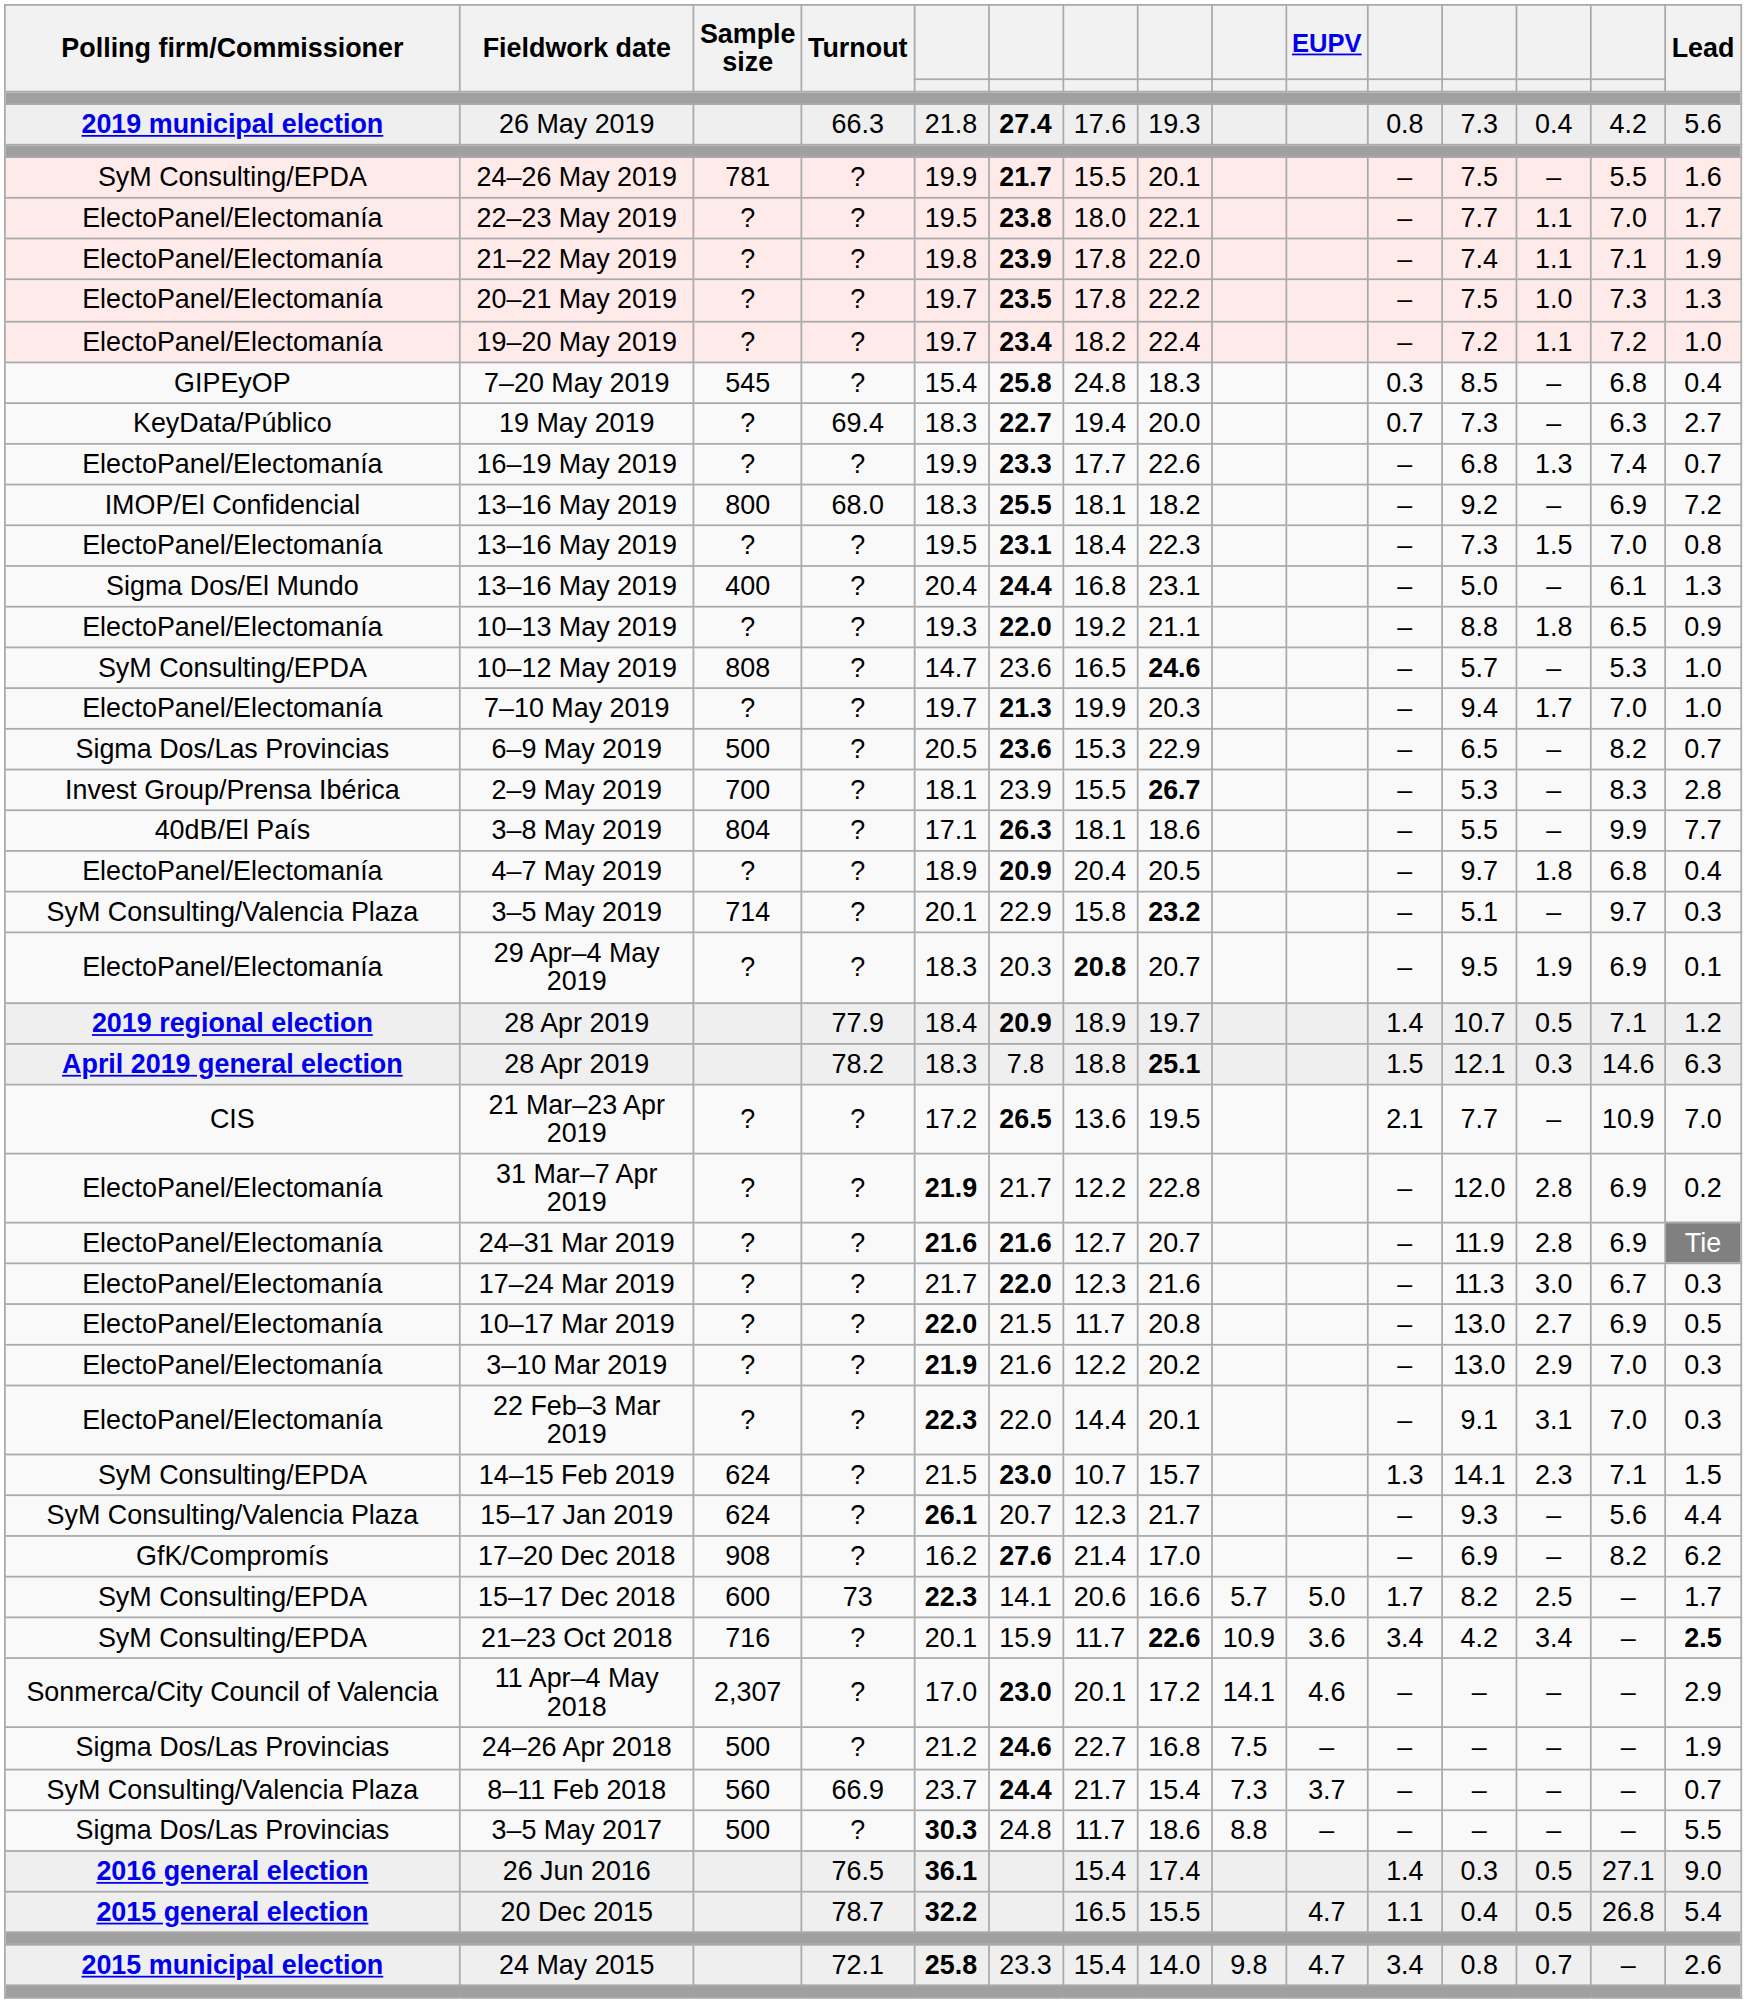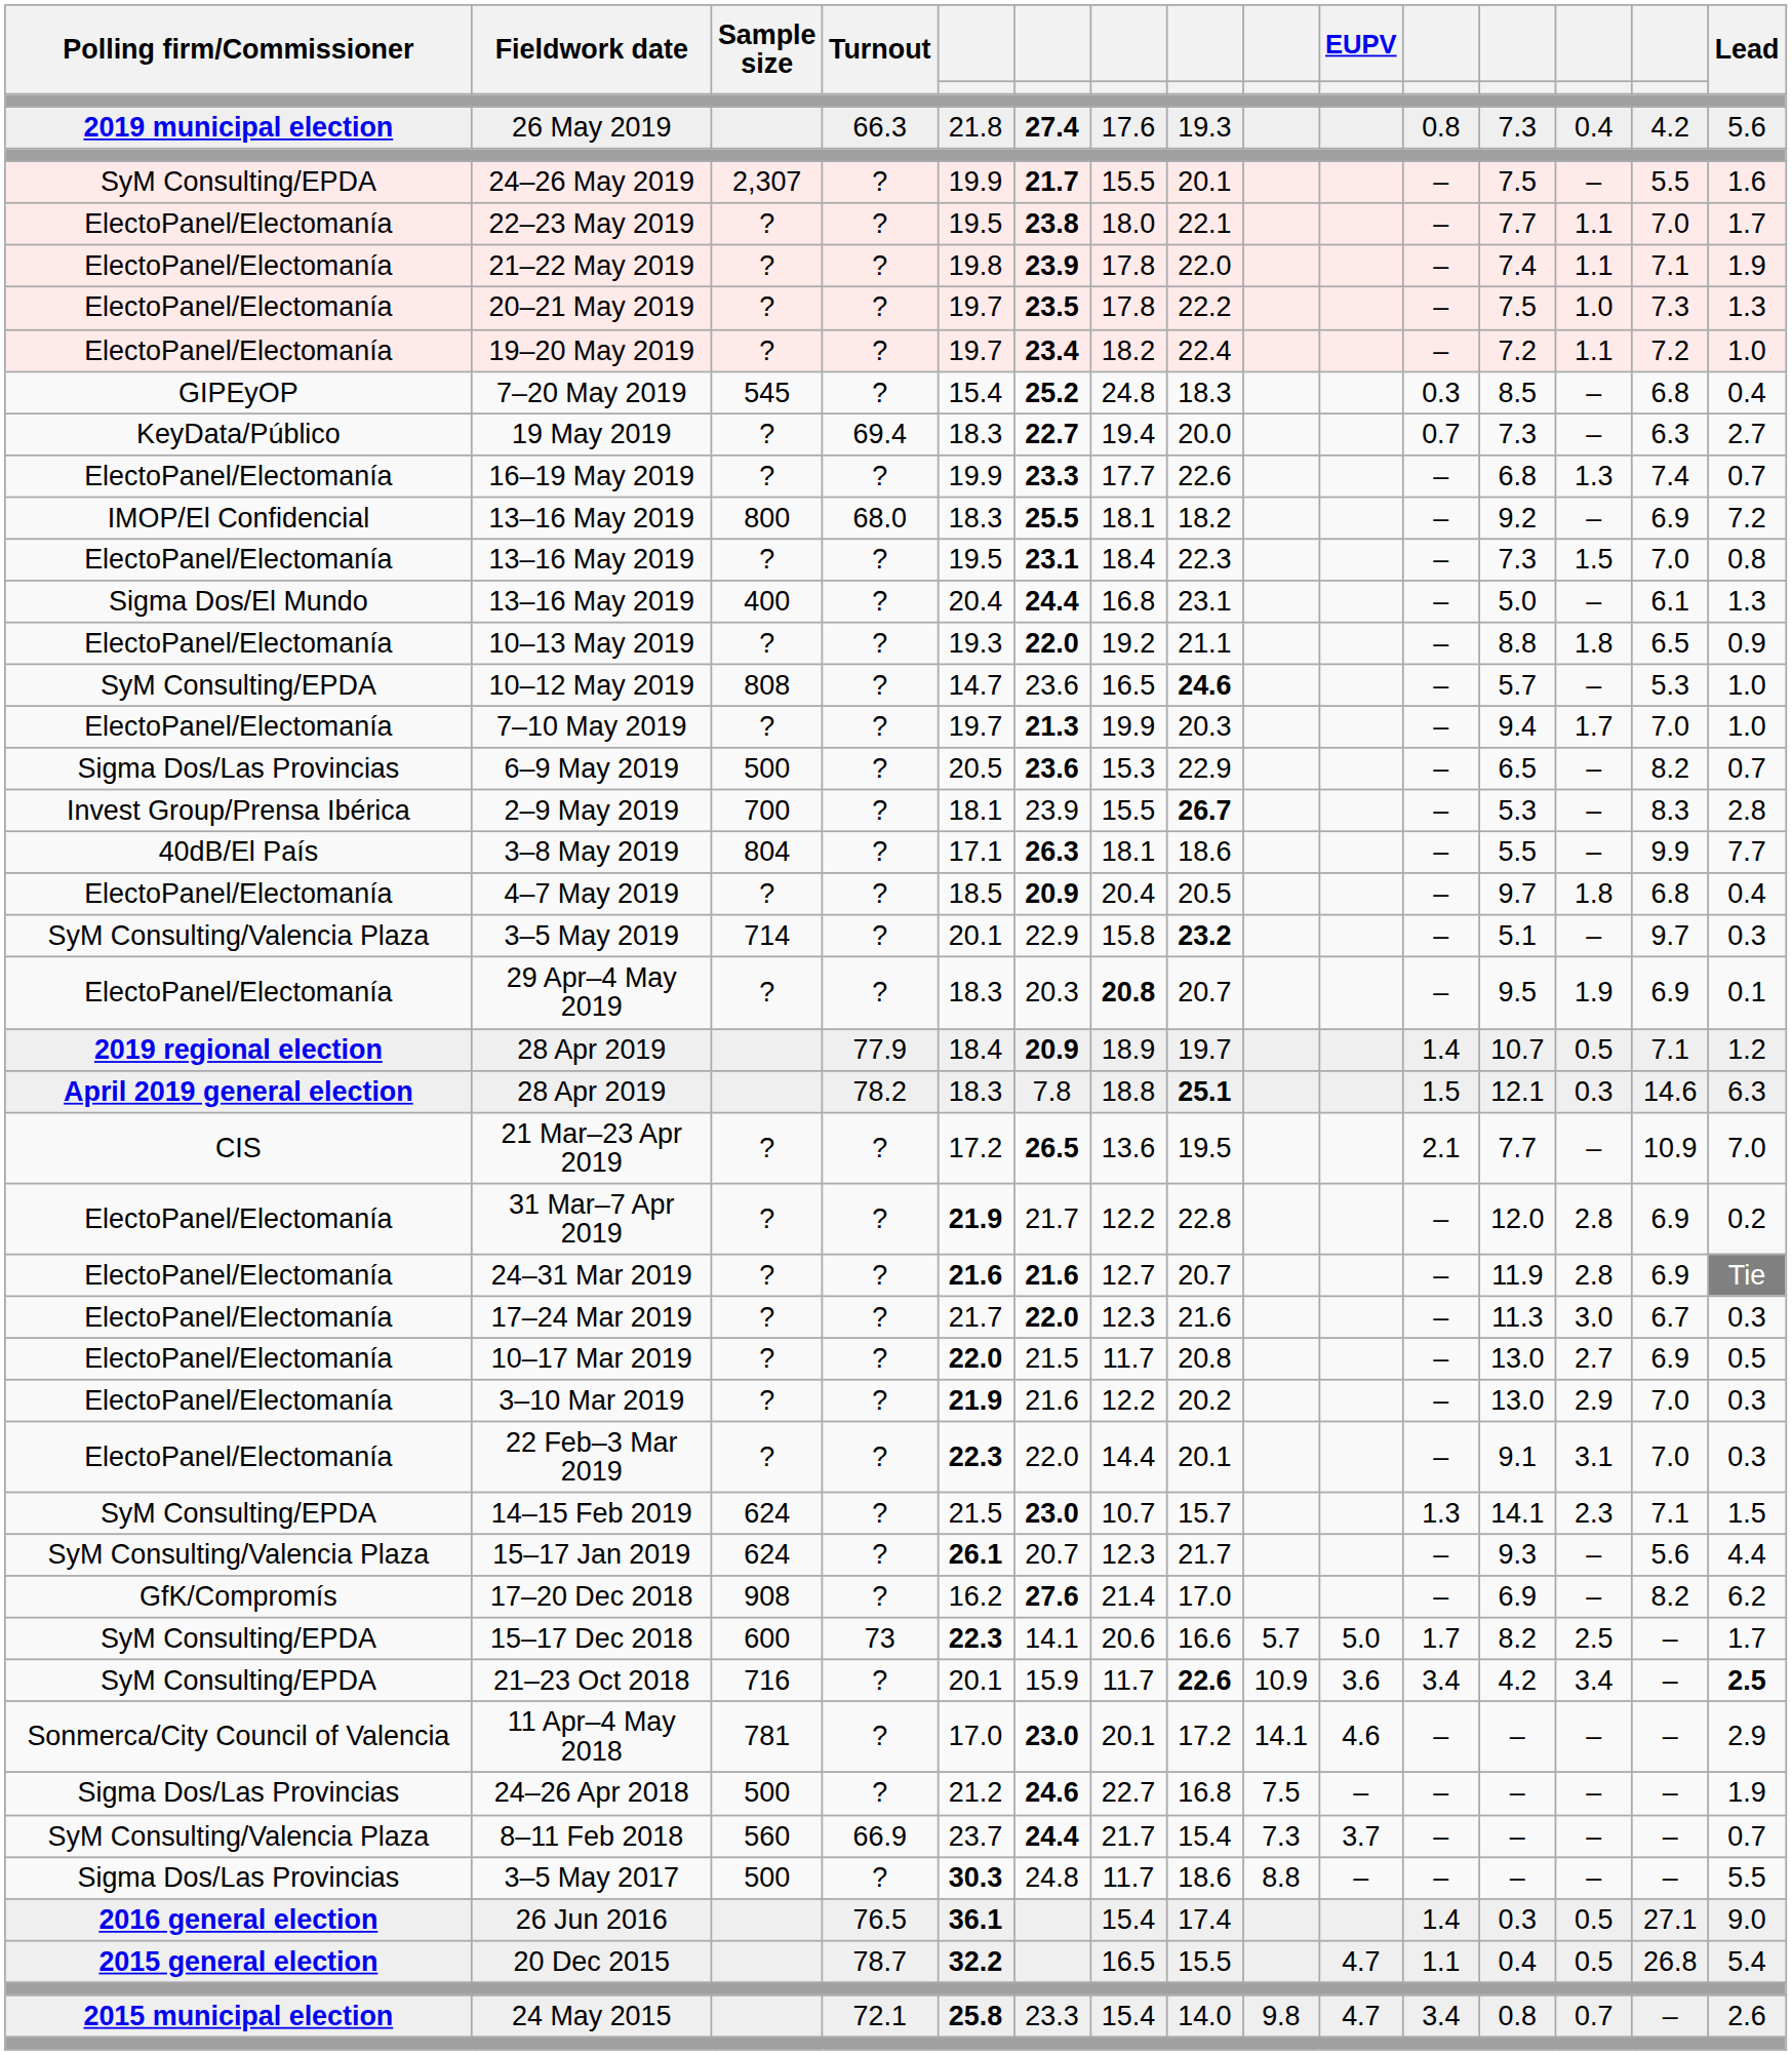24–26 May 2019 | Sample size: 781 -> 2,307
7–20 May 2019 | column 6: 25.8 -> 25.2
4–7 May 2019 | column 5: 18.9 -> 18.5
11 Apr–4 May 2018 | Sample size: 2,307 -> 781
